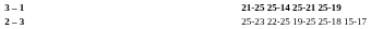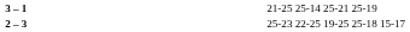3 – 1 | column 2: bold -> normal
